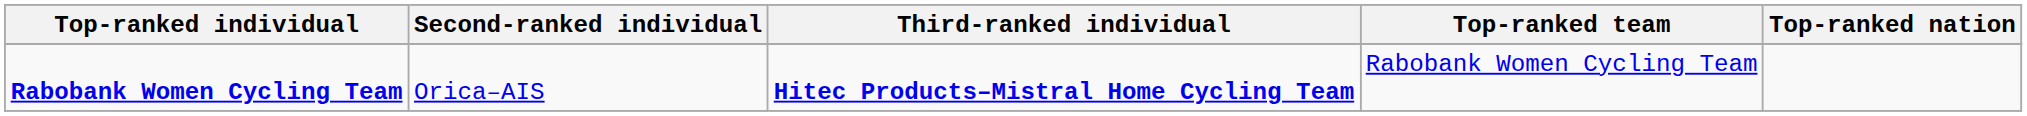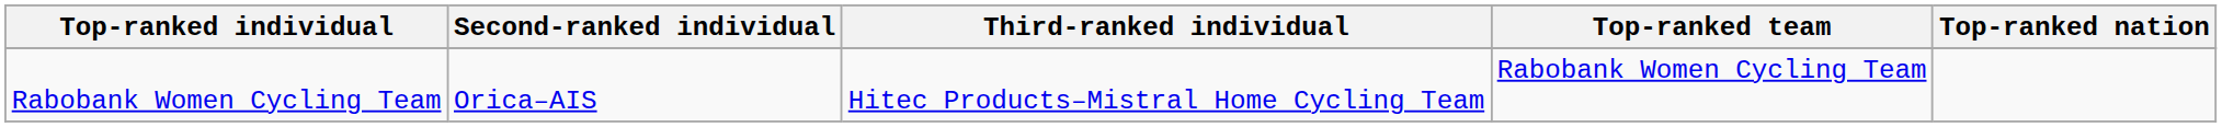row 2 | Top-ranked individual: bold -> normal
row 2 | Third-ranked individual: bold -> normal
